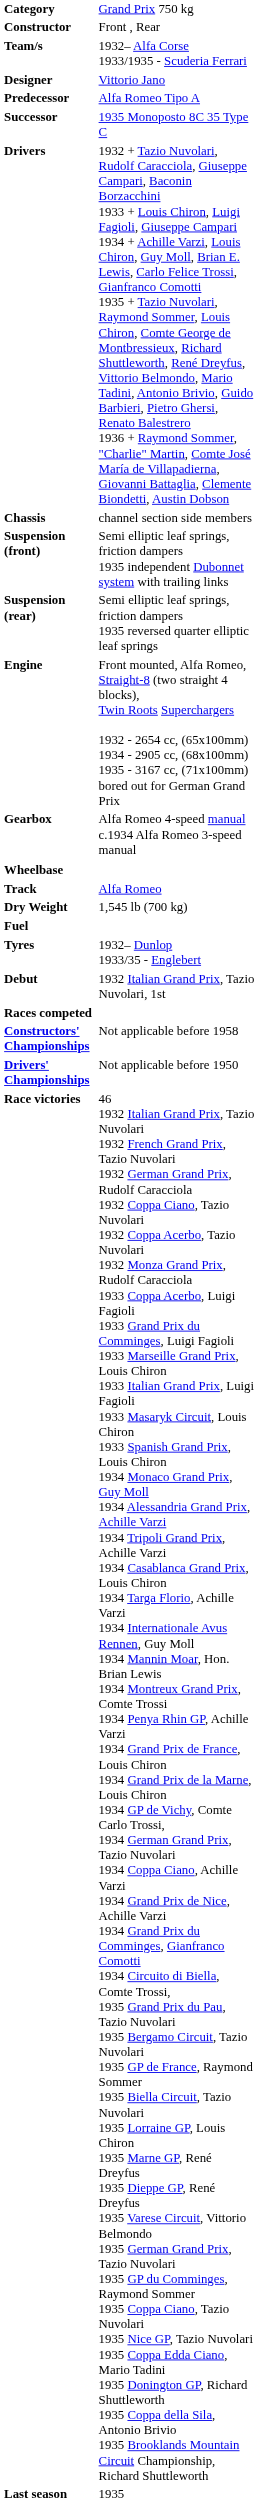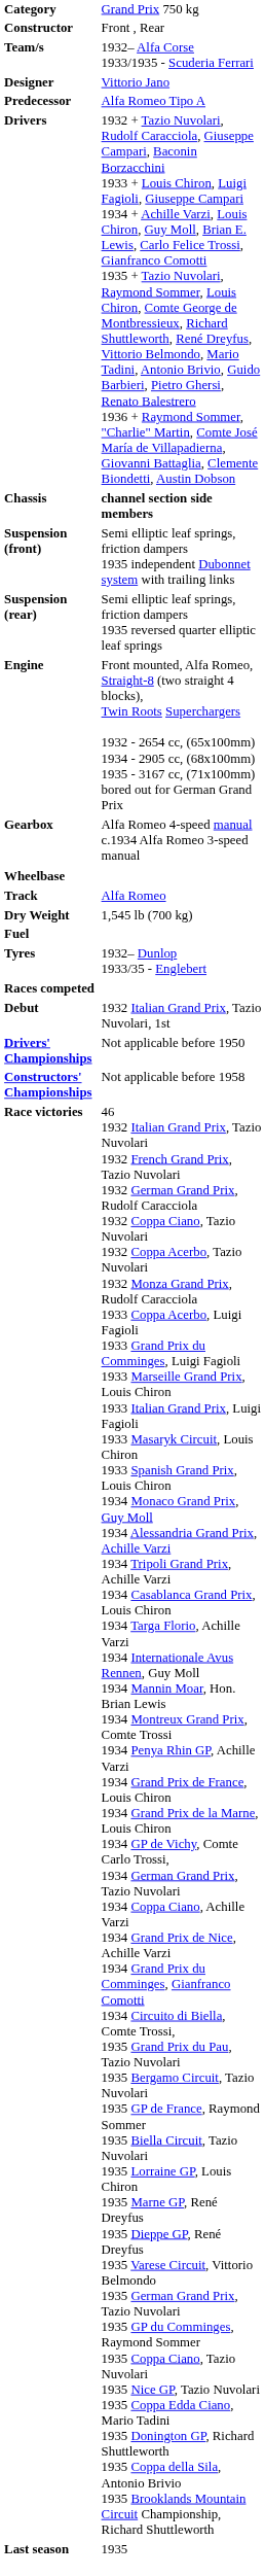- row: Successor | 1935 Monoposto 8C 35 Type C
Chassis | column 2: normal -> bold
rows swapped: Debut <-> Races competed
rows swapped: Constructors' Championships <-> Drivers' Championships
